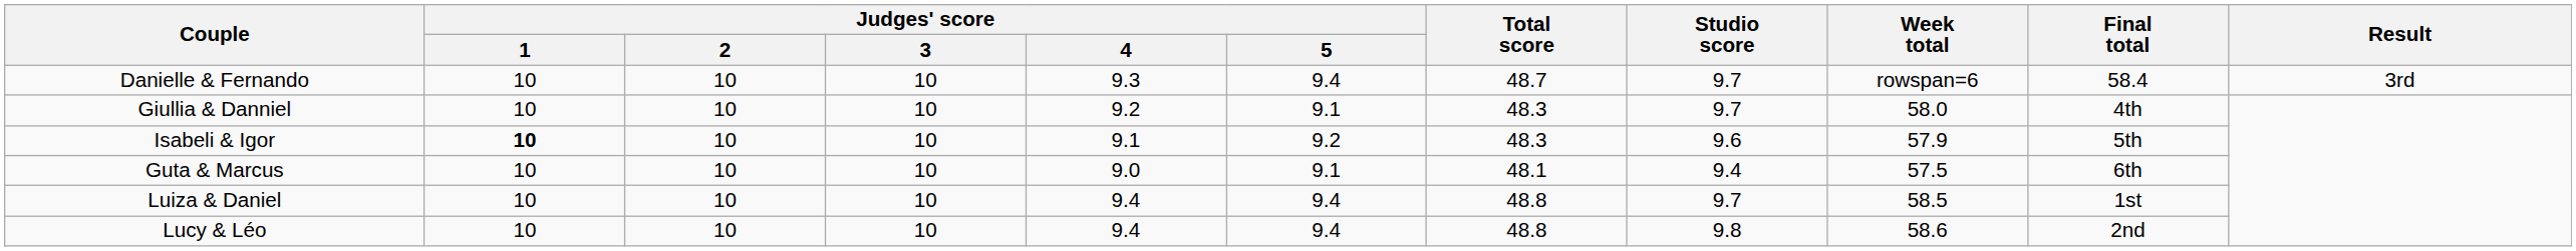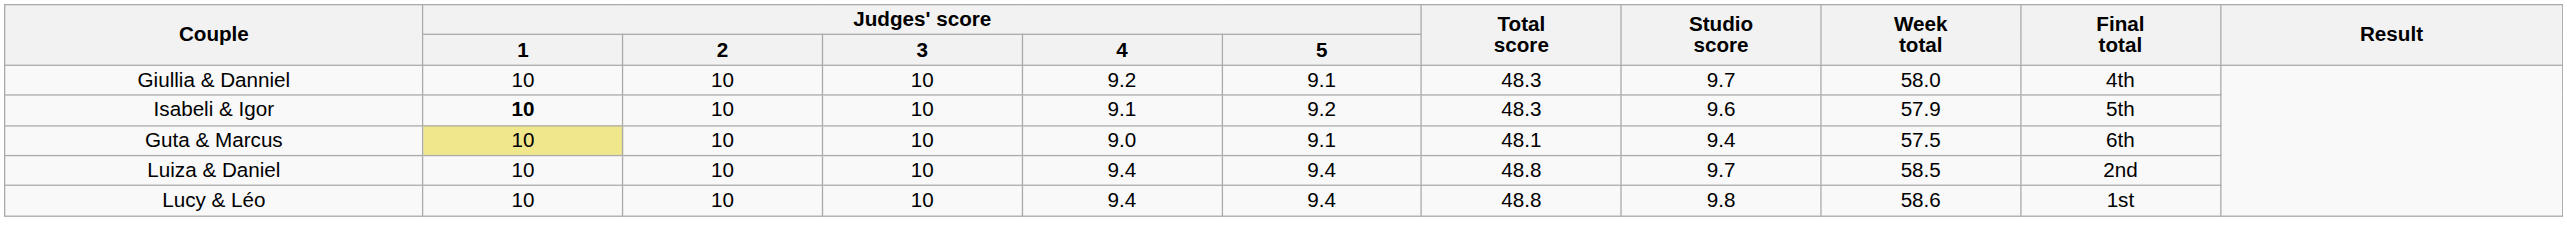- row: Danielle & Fernando | 10 | 10 | 10 | 9.3 | 9.4 | 48.7 | 9.7 | rowspan=6 | 58.4 | 3rd
Guta & Marcus | Judges' score / 1: no background -> khaki background
Luiza & Daniel | Final total: 1st -> 2nd
Lucy & Léo | Final total: 2nd -> 1st
